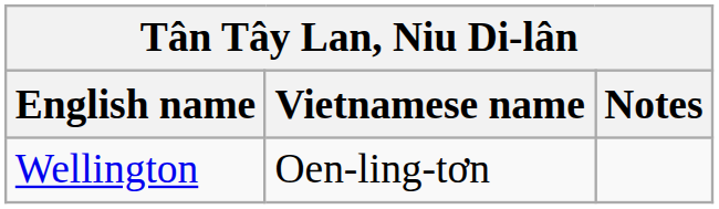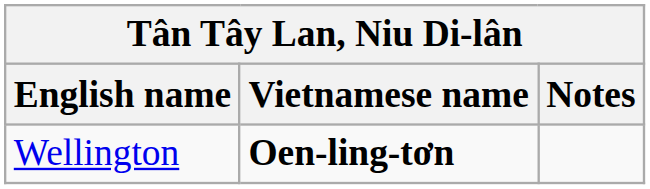Wellington | Vietnamese name: normal -> bold
